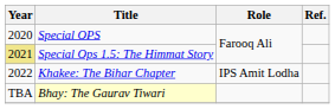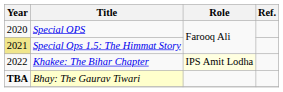Khakee: The Bihar Chapter | Role: no background -> lightyellow background
Bhay: The Gaurav Tiwari | Year: normal -> bold
